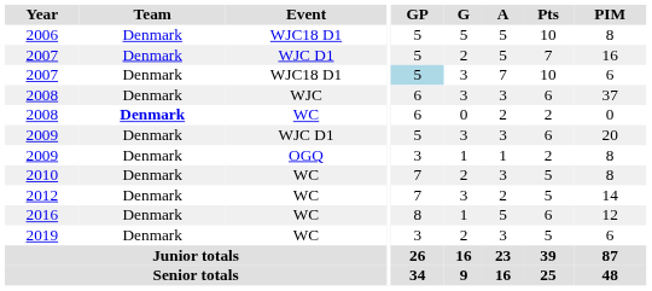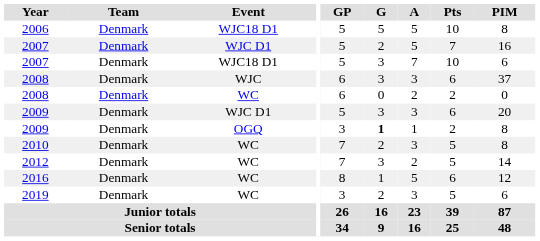2007 / WJC18 D1 | GP: lightblue background -> no background
2008 / WC | Team: bold -> normal
2009 / OGQ | G: normal -> bold
